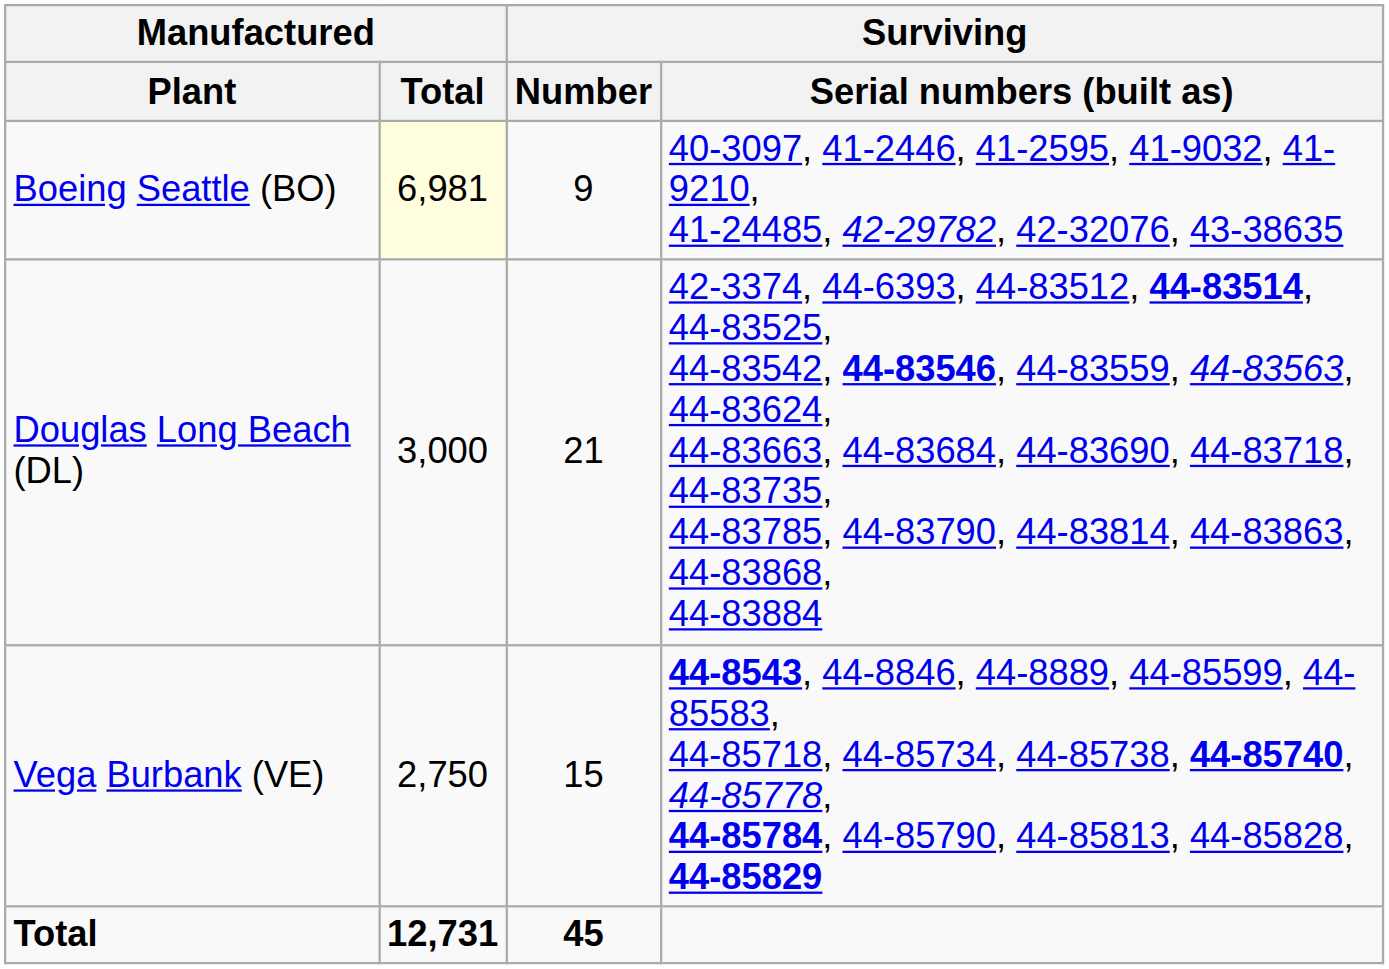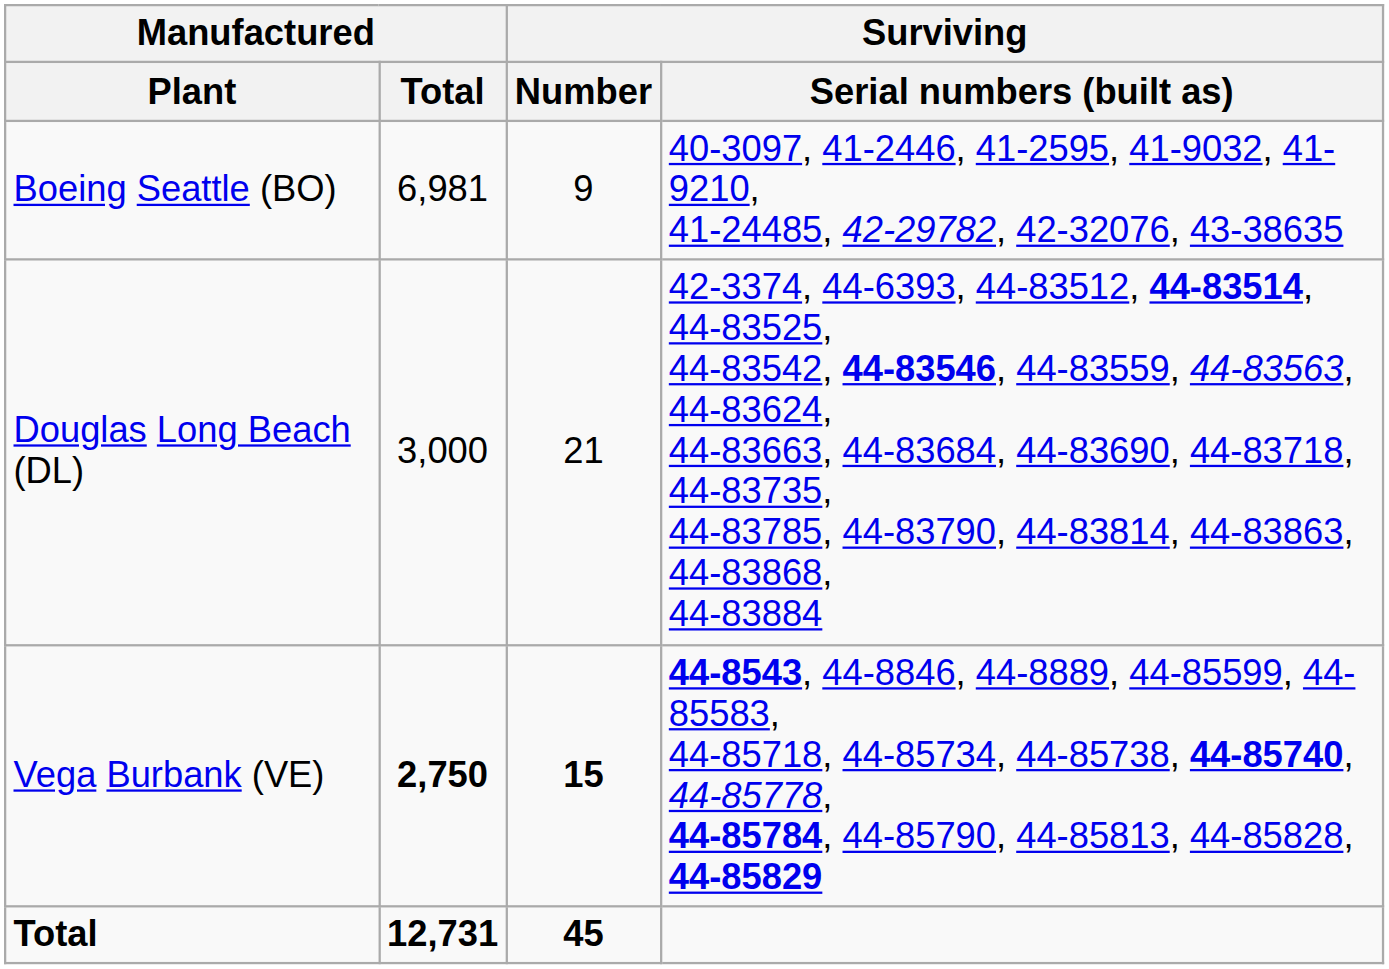Boeing Seattle (BO) | Manufactured / Total: lightyellow background -> no background
Vega Burbank (VE) | Manufactured / Total: normal -> bold
Vega Burbank (VE) | Surviving / Number: normal -> bold
